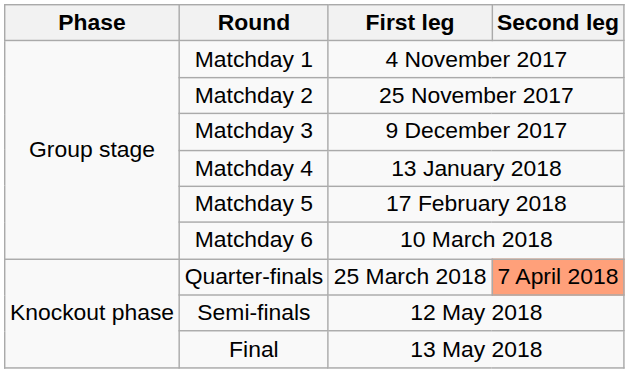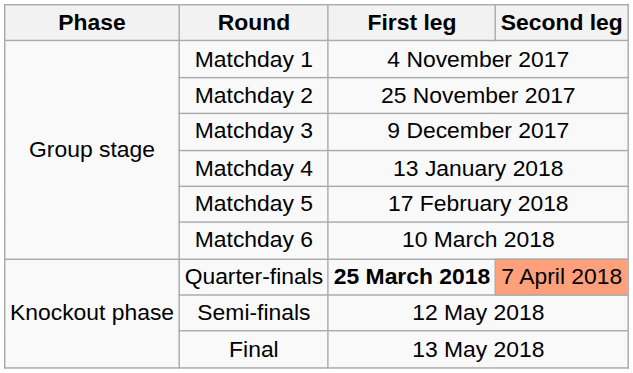Quarter-finals | First leg: normal -> bold
